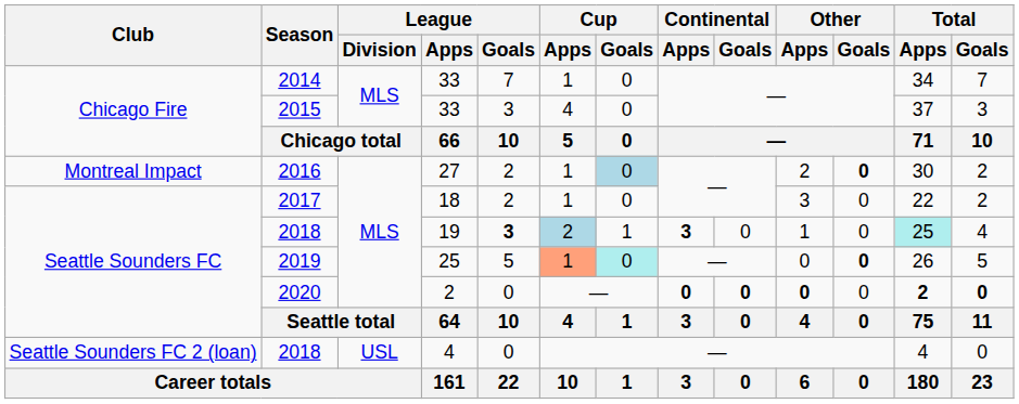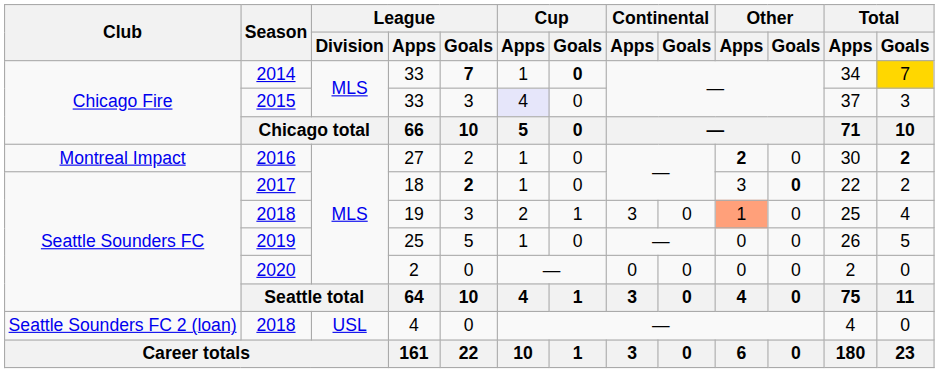2014 | League / Goals: normal -> bold
2014 | Cup / Goals: normal -> bold
2014 | Total / Goals: no background -> gold background
2015 | Cup / Apps: no background -> lavender background
2016 | Cup / Goals: lightblue background -> no background
2016 | Other / Apps: normal -> bold
2016 | Other / Goals: bold -> normal
2016 | Total / Goals: normal -> bold
2017 | League / Goals: normal -> bold
2017 | Other / Goals: normal -> bold
2018 / 19 | League / Goals: bold -> normal
2018 / 19 | Cup / Apps: lightblue background -> no background
2018 / 19 | Continental / Apps: bold -> normal
2018 / 19 | Other / Apps: no background -> lightsalmon background
2018 / 19 | Total / Apps: paleturquoise background -> no background
2019 | Cup / Apps: lightsalmon background -> no background
2019 | Cup / Goals: paleturquoise background -> no background
2019 | Other / Goals: bold -> normal
2020 | Continental / Apps: bold -> normal
2020 | Continental / Goals: bold -> normal
2020 | Other / Apps: bold -> normal
2020 | Total / Apps: bold -> normal
2020 | Total / Goals: bold -> normal
